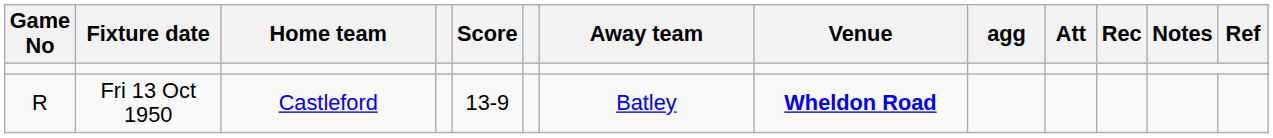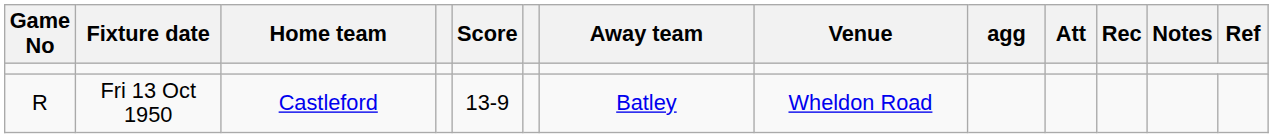Fri 13 Oct 1950 | Venue: bold -> normal
